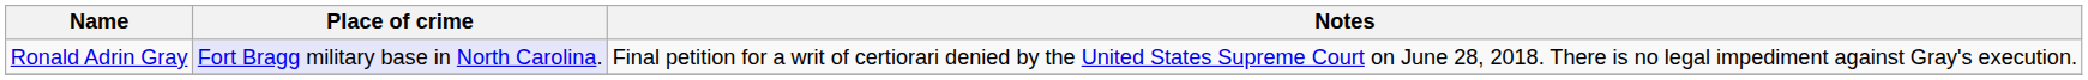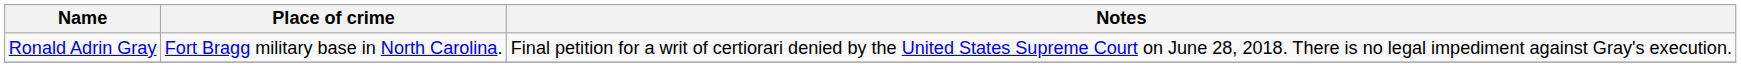Ronald Adrin Gray | Place of crime: lavender background -> no background
